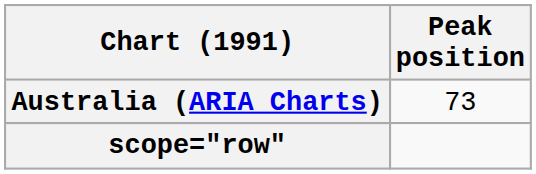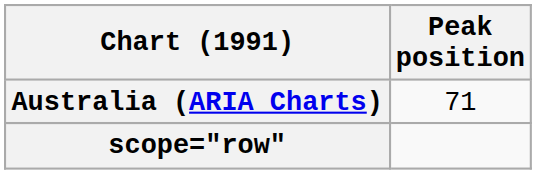Australia (ARIA Charts) | Peak position: 73 -> 71
